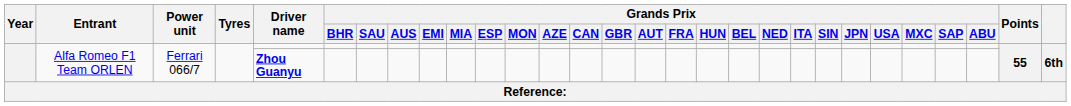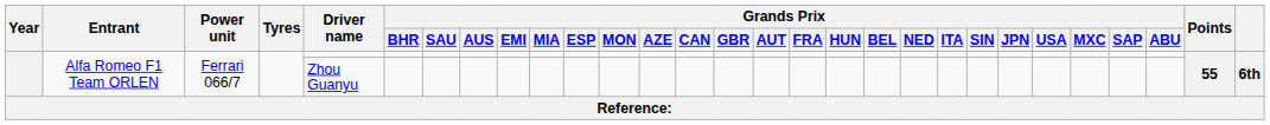row 4 | Driver name: bold -> normal
